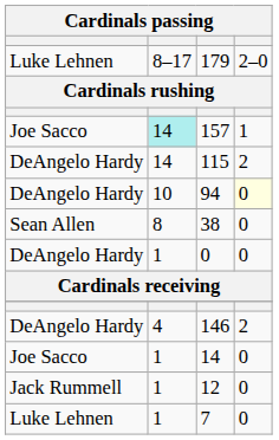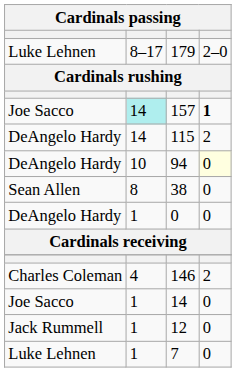157 | column 4: normal -> bold
146 | column 1: DeAngelo Hardy -> Charles Coleman
